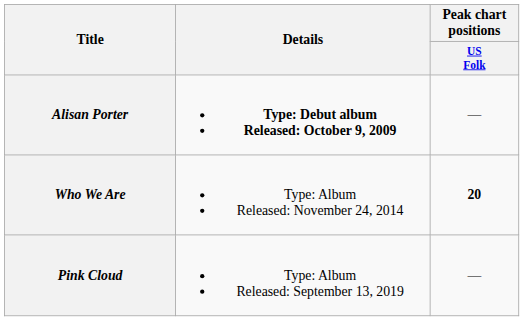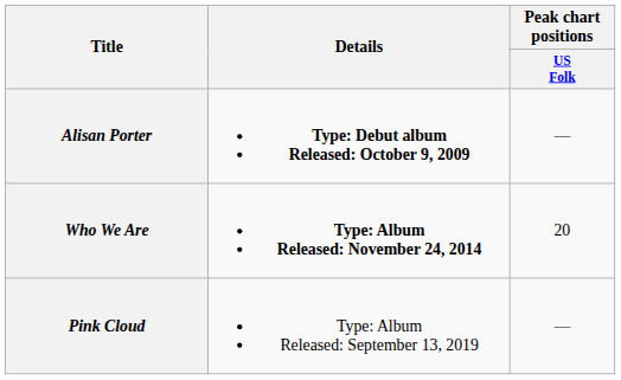Who We Are | Details: normal -> bold
Who We Are | Peak chart positions / US Folk: bold -> normal
